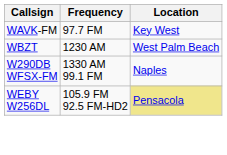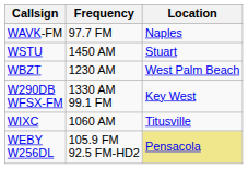WAVK-FM | Location: Key West -> Naples
+ row: WSTU | 1450 AM | Stuart
W290DB WFSX-FM | Location: Naples -> Key West
+ row: WIXC | 1060 AM | Titusville
